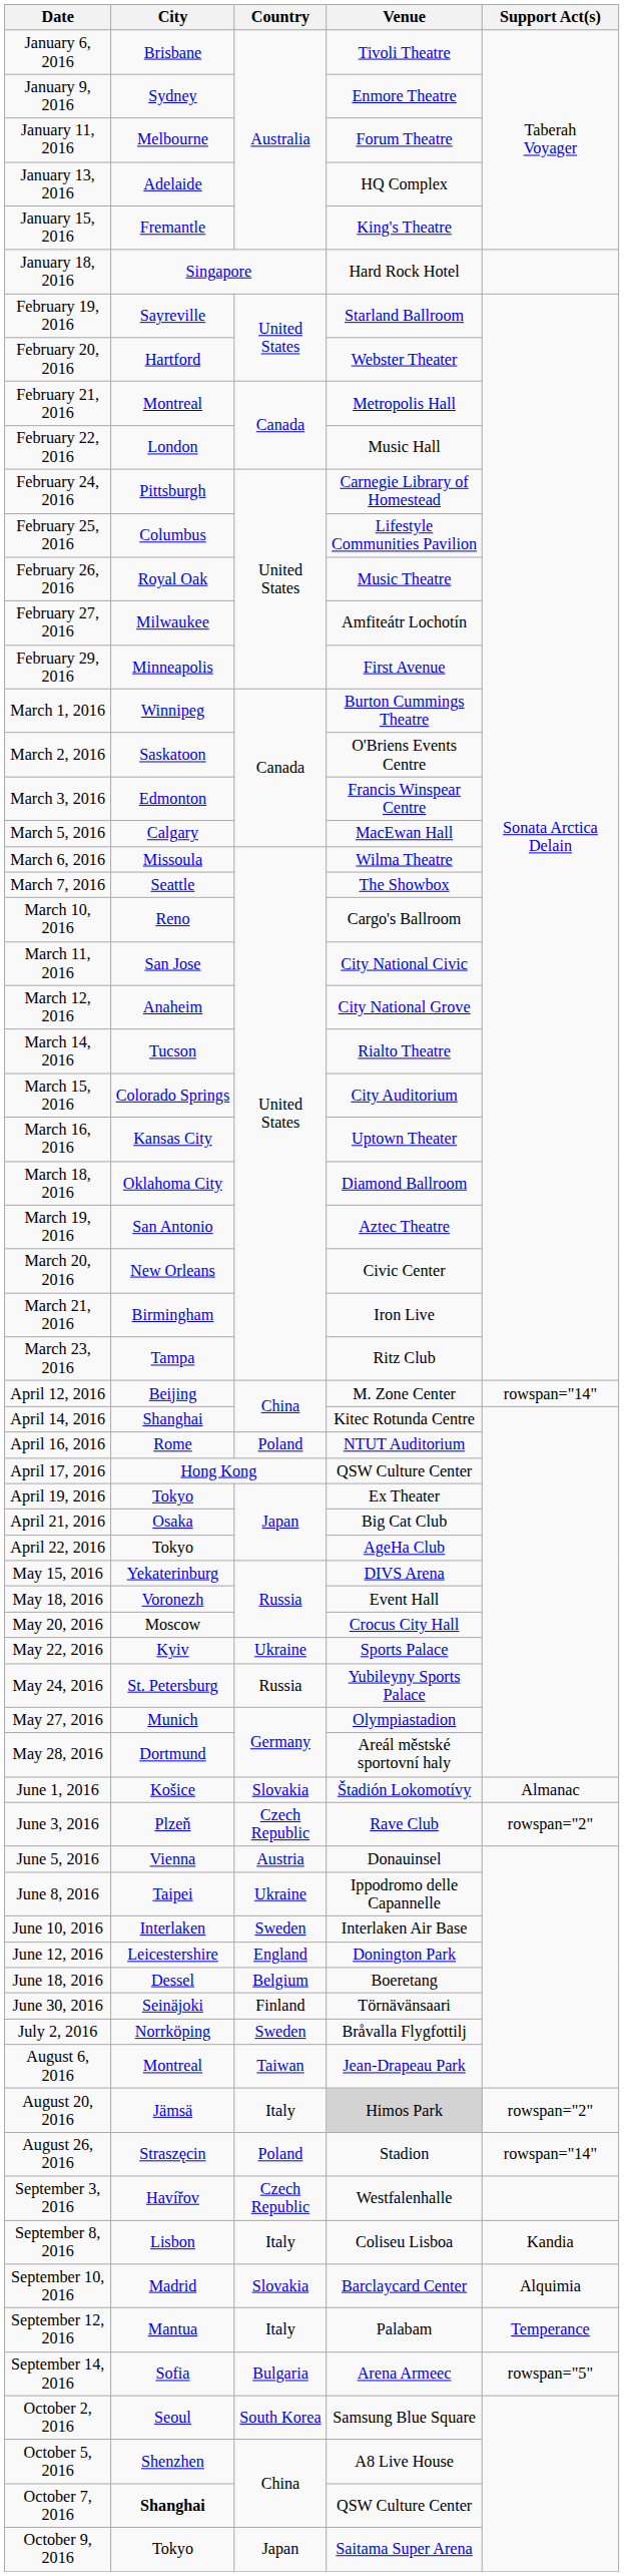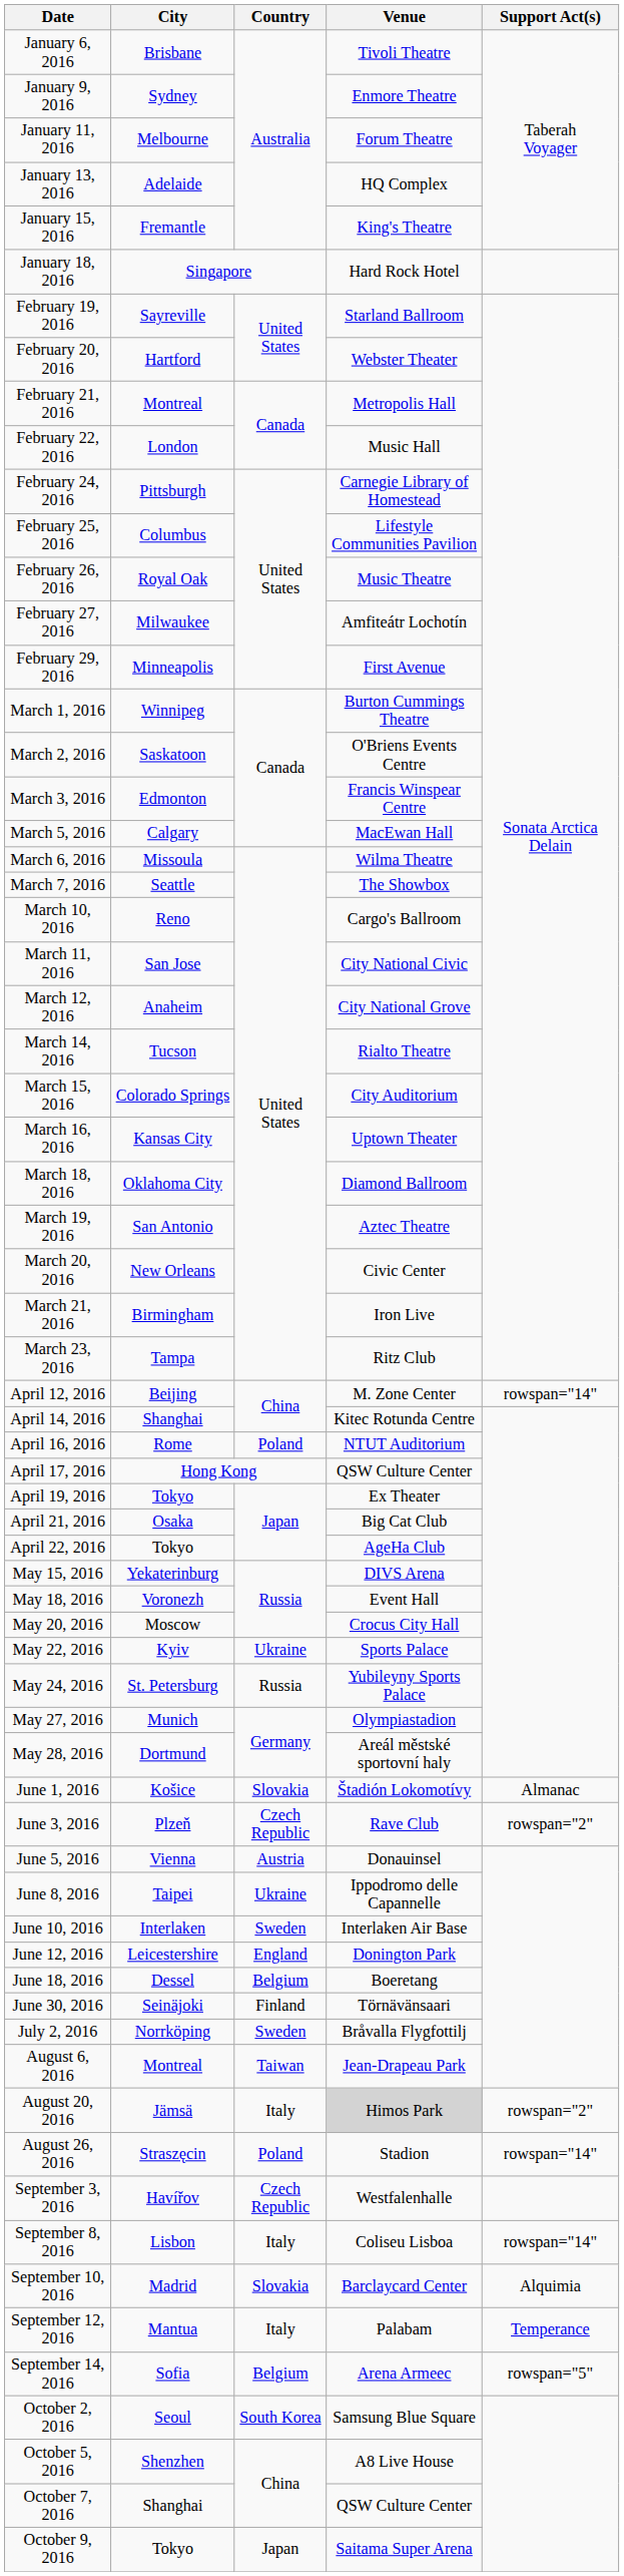September 8, 2016 | Support Act(s): Kandia -> rowspan="14"
September 14, 2016 | Country: Bulgaria -> Belgium
October 7, 2016 | City: bold -> normal
